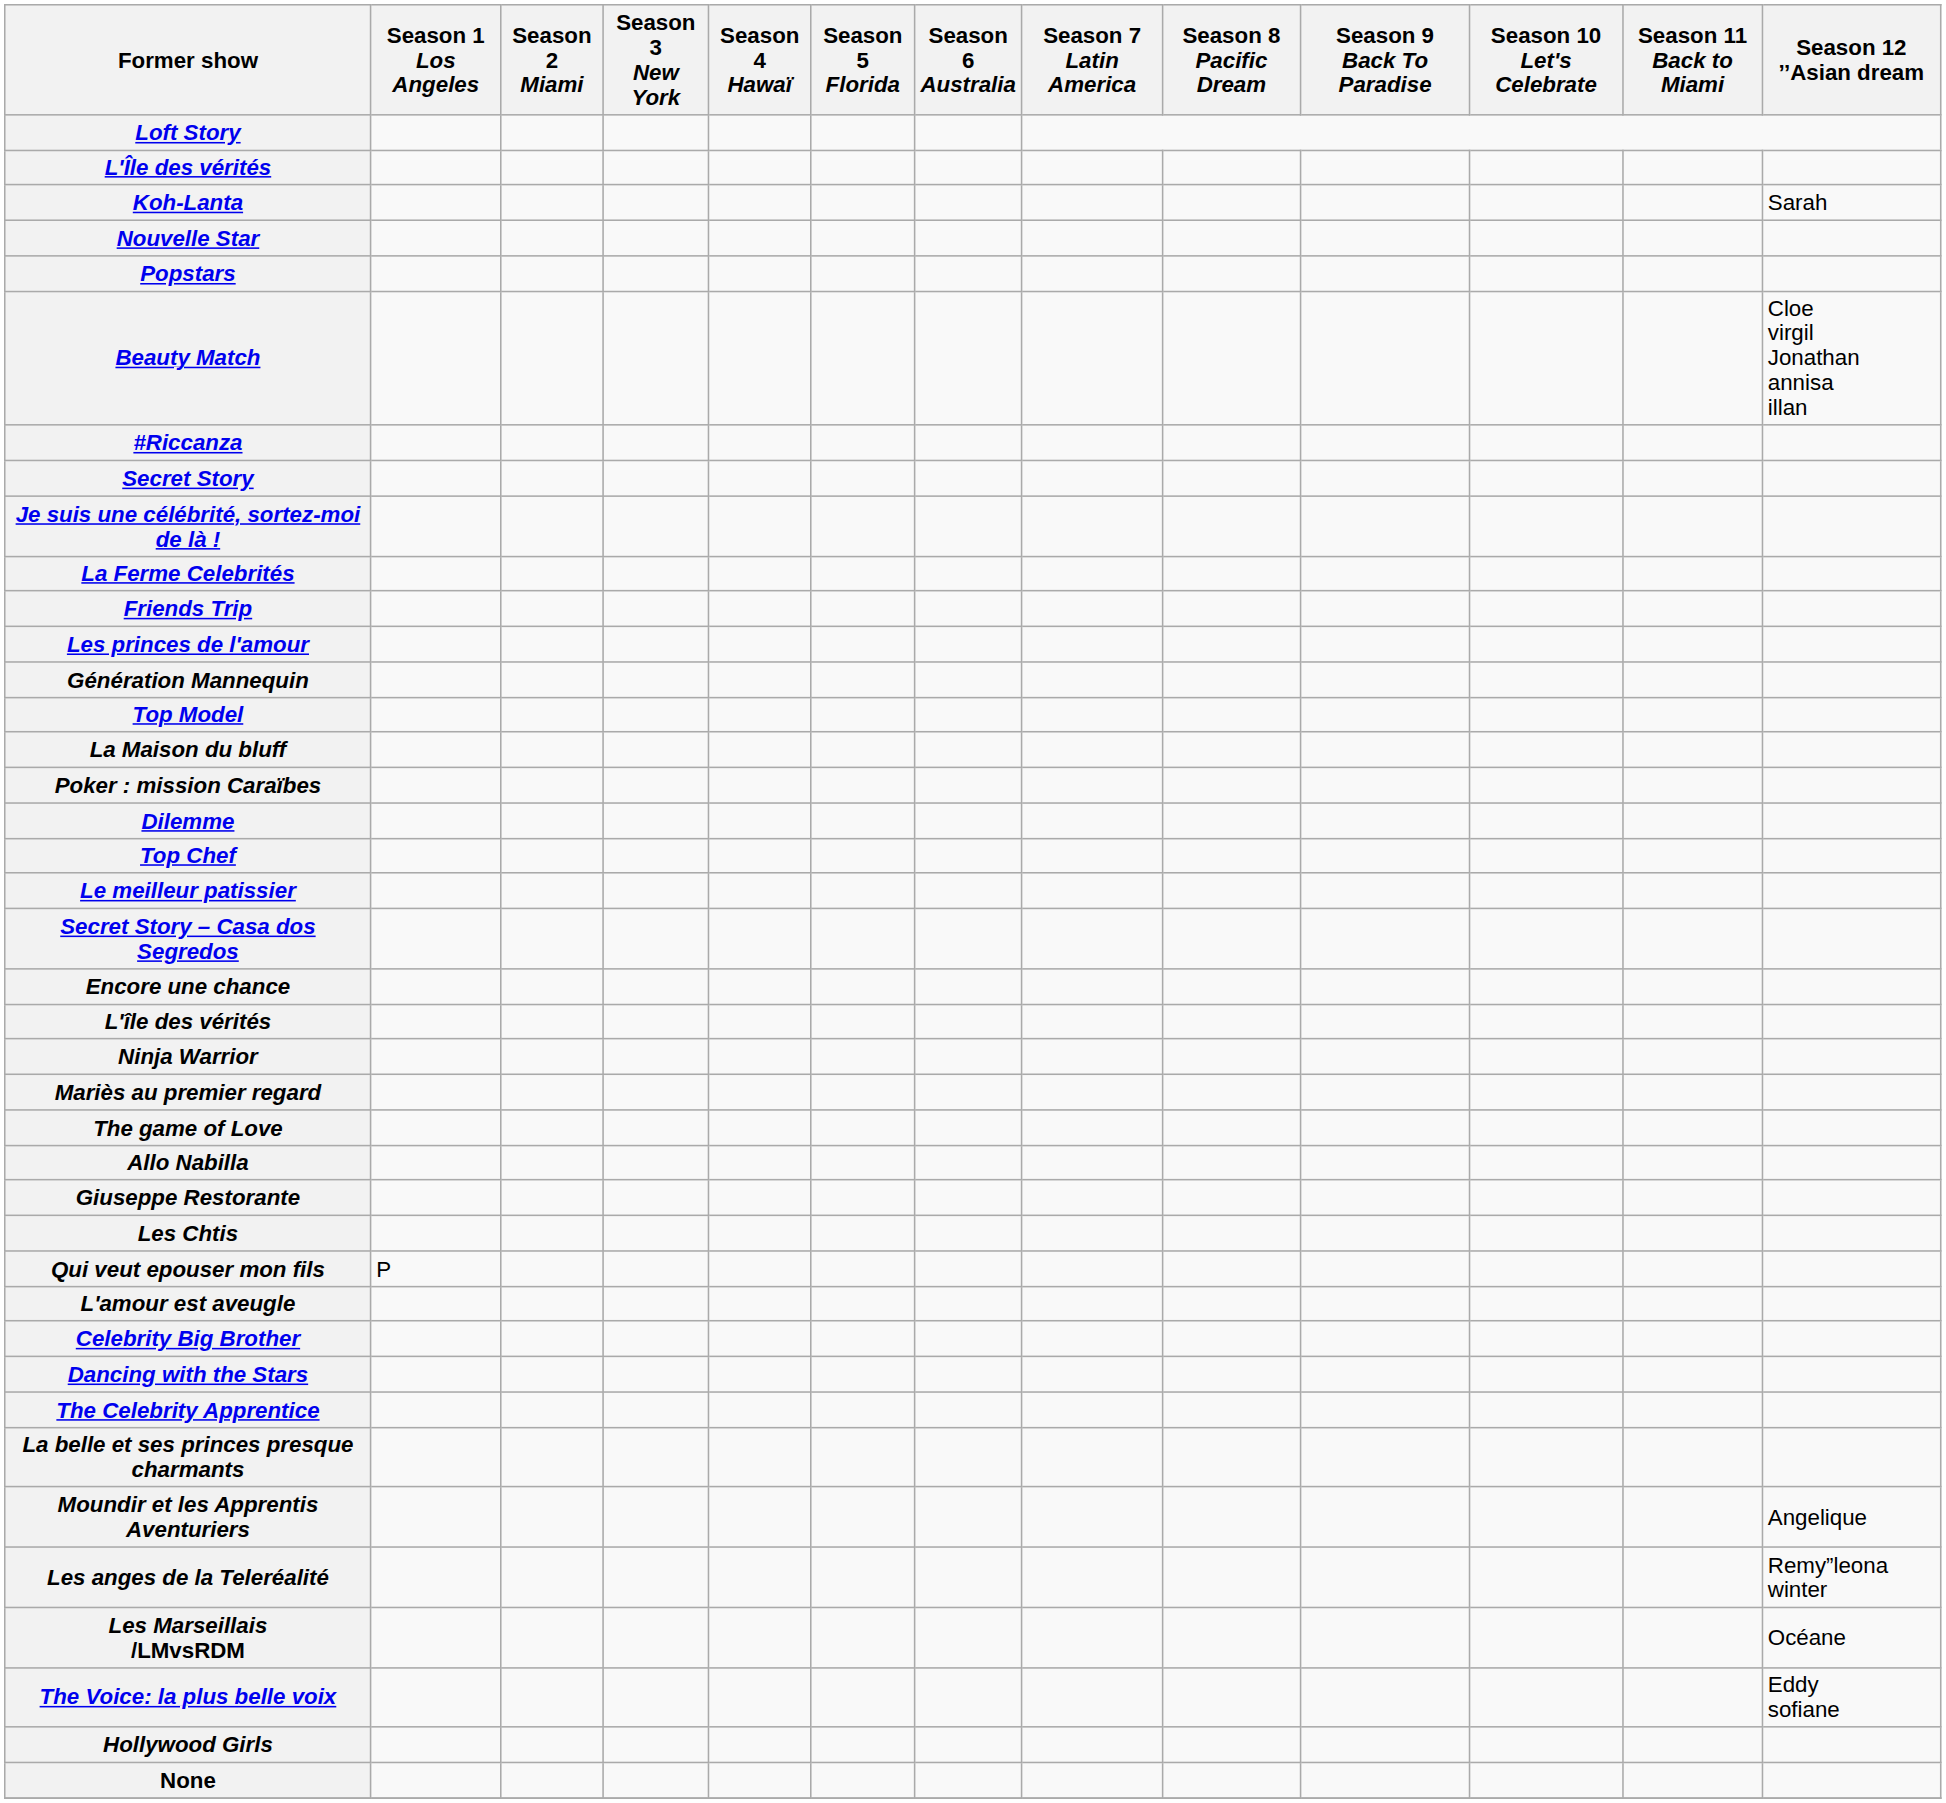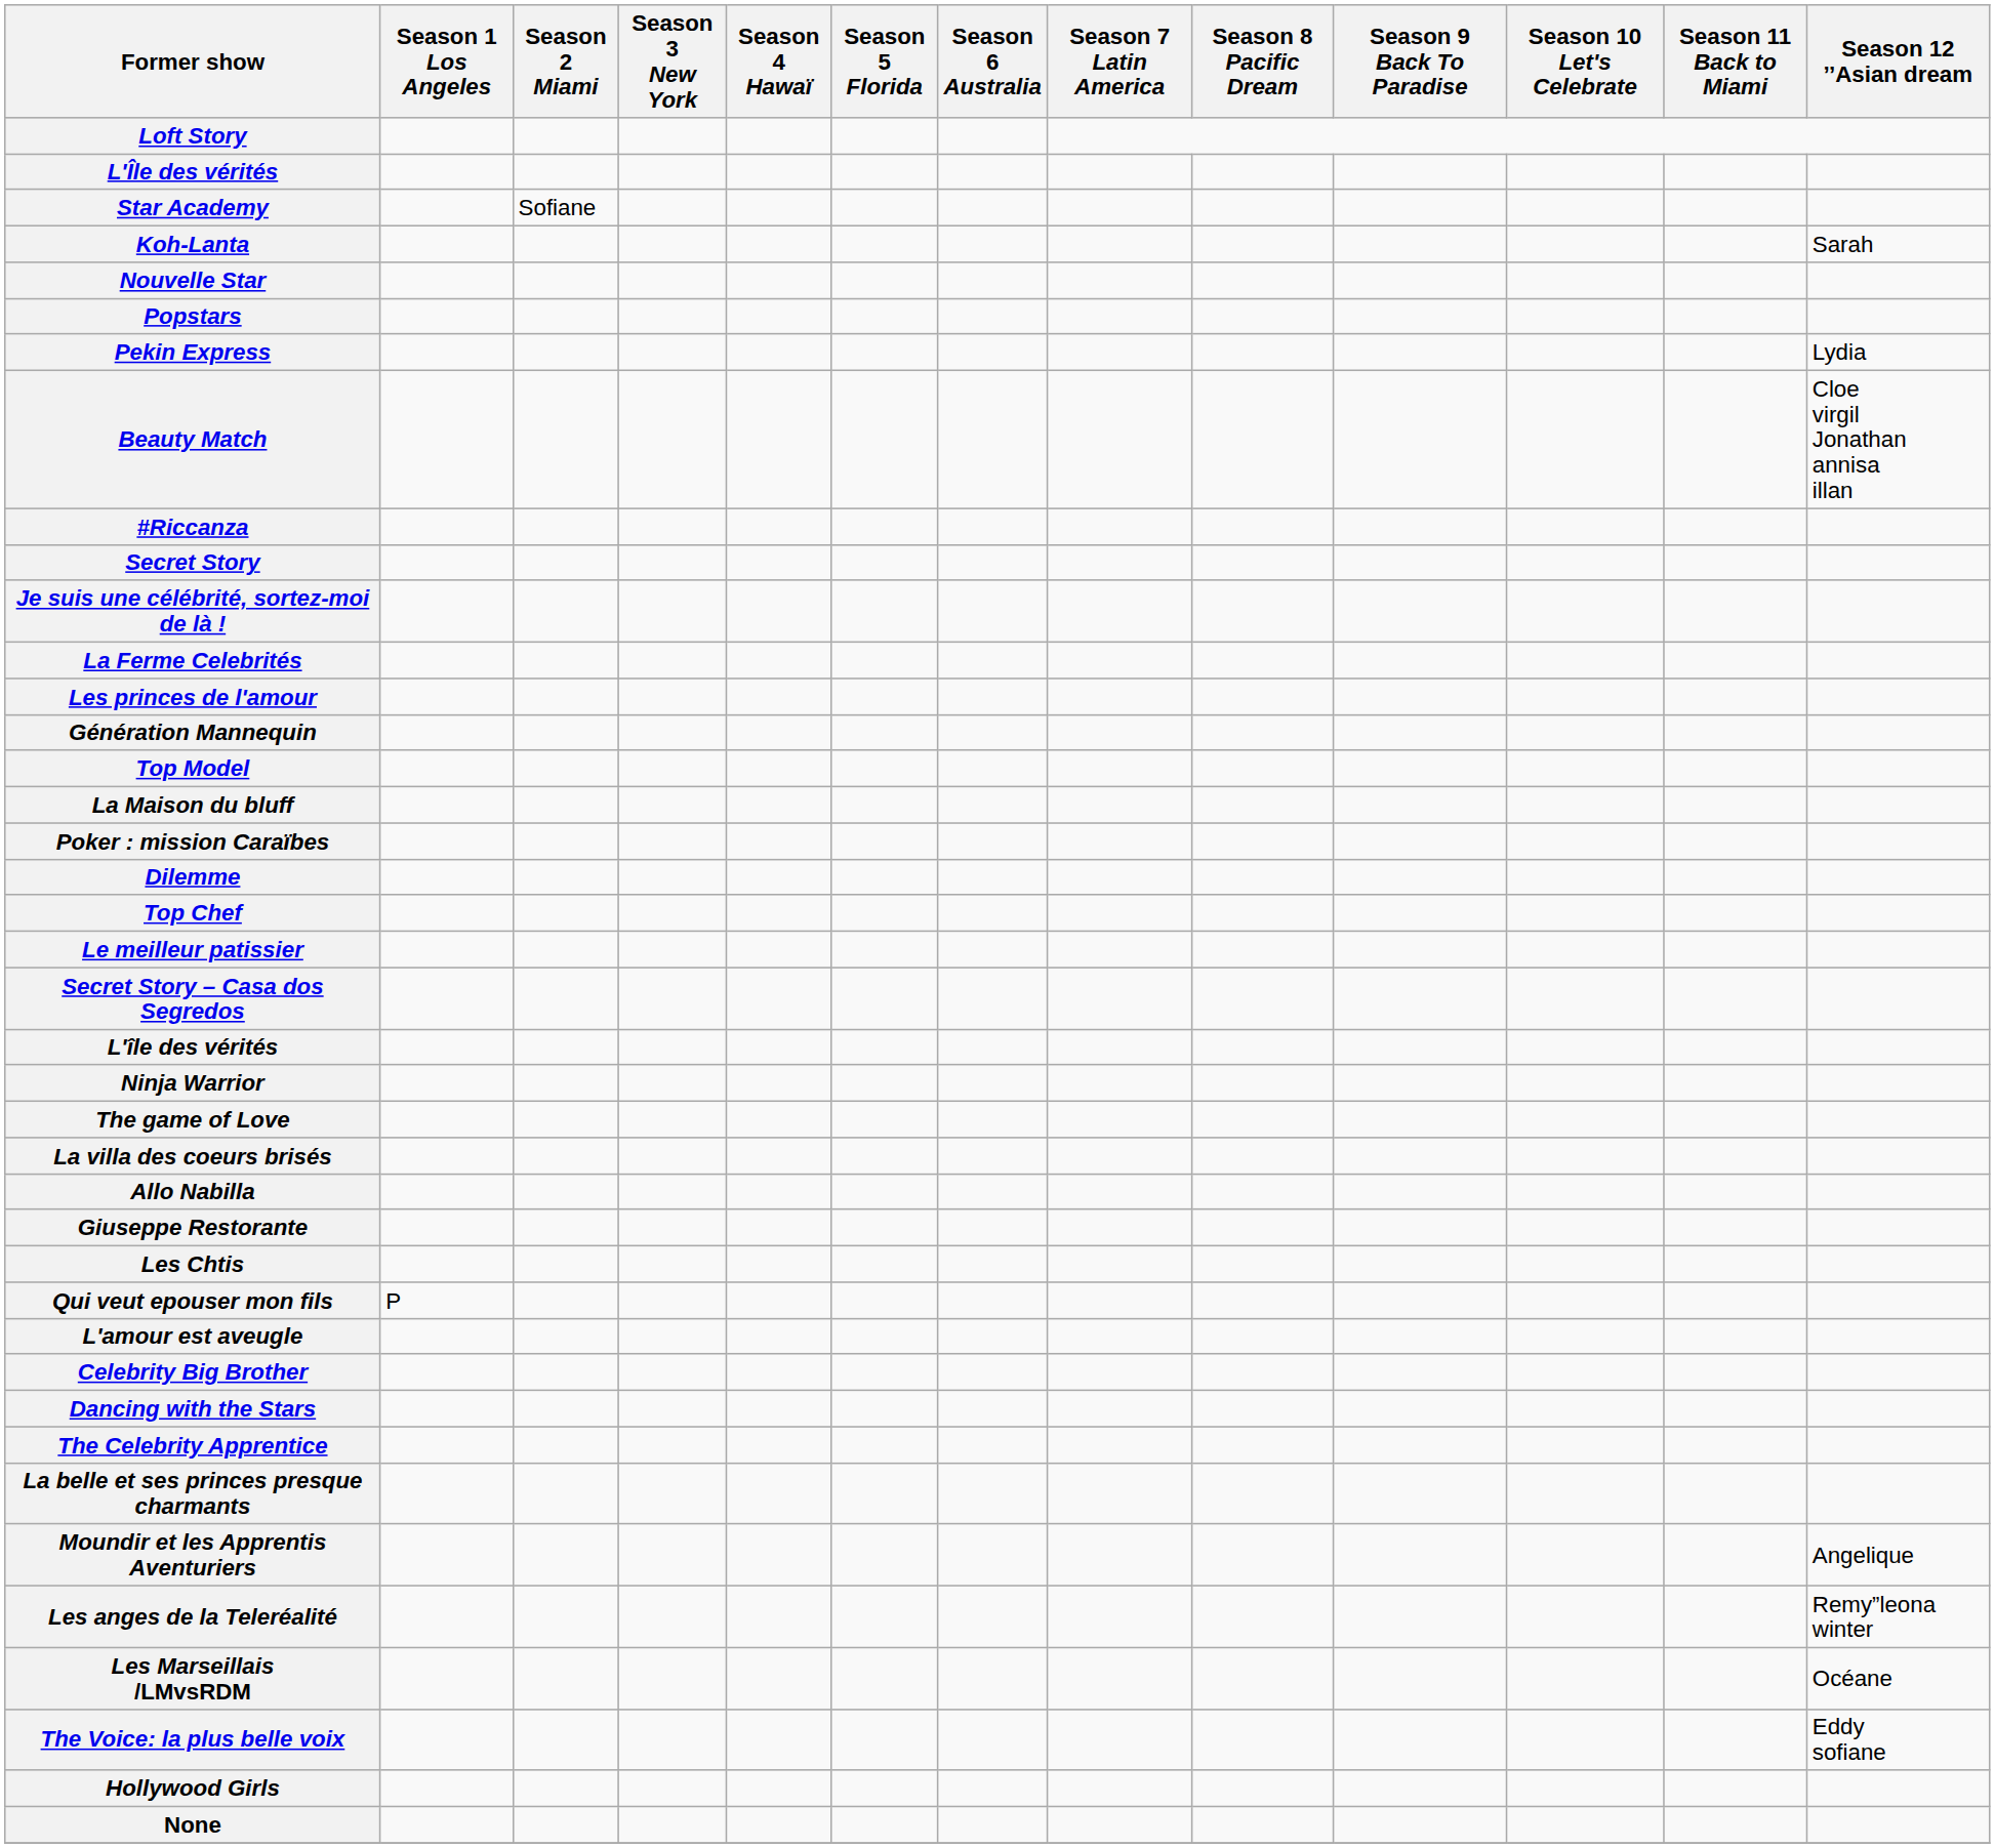+ row: Star Academy | Sofiane
+ row: Pekin Express | Lydia
- row: Friends Trip
- row: Encore une chance
- row: Mariès au premier regard
+ row: La villa des coeurs brisés
